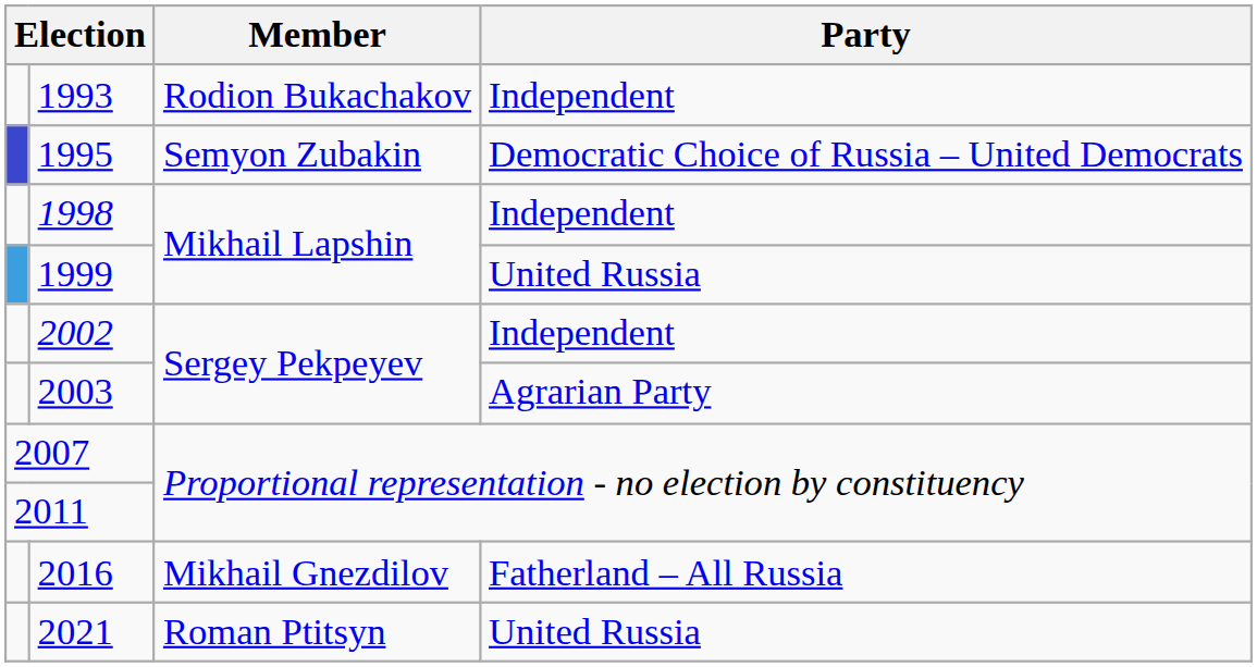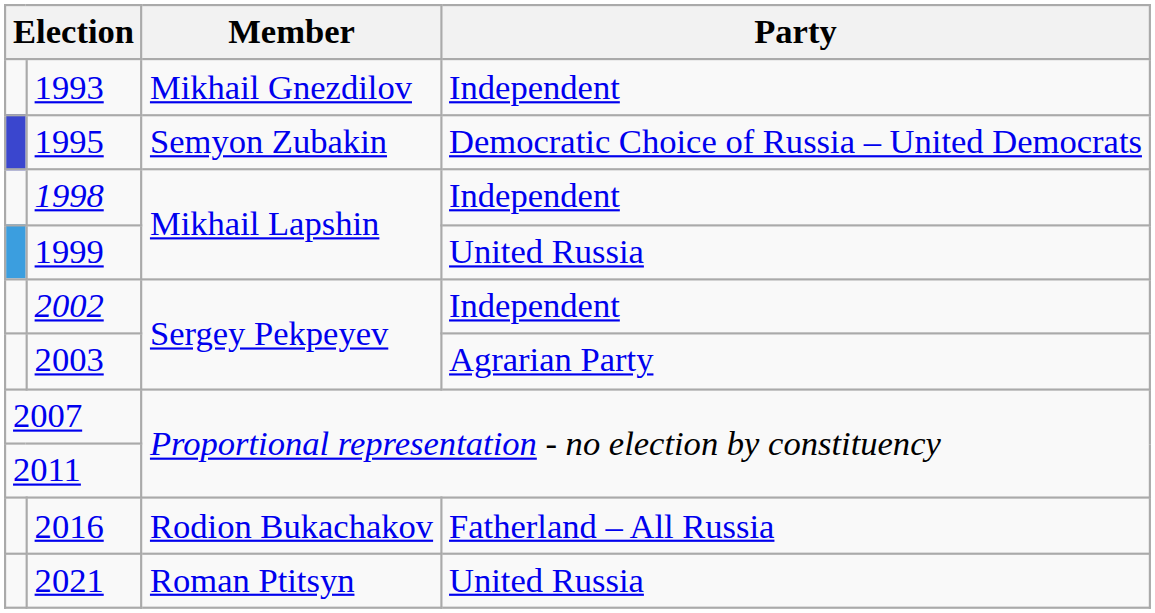1993 | Member: Rodion Bukachakov -> Mikhail Gnezdilov
2016 | Member: Mikhail Gnezdilov -> Rodion Bukachakov
